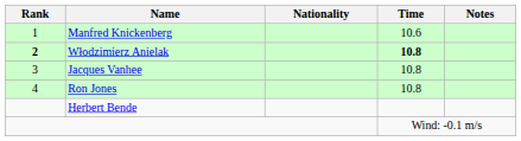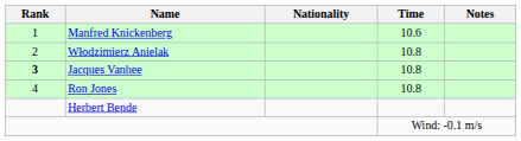Włodzimierz Anielak | Rank: bold -> normal
Włodzimierz Anielak | Time: bold -> normal
Jacques Vanhee | Rank: normal -> bold
